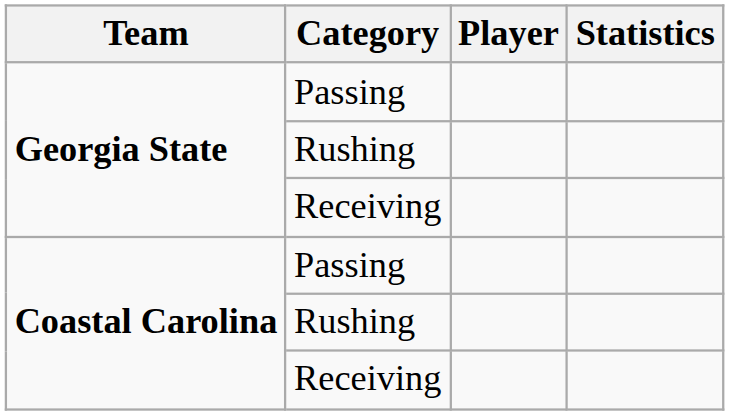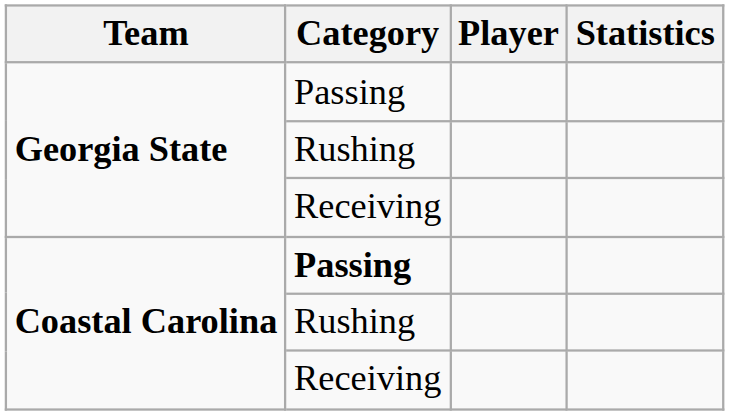Coastal Carolina / Passing | Category: normal -> bold
